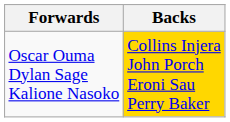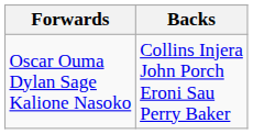Oscar Ouma Dylan Sage Kalione Nasoko | Backs: gold background -> no background
